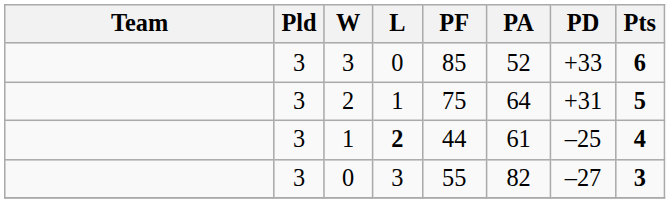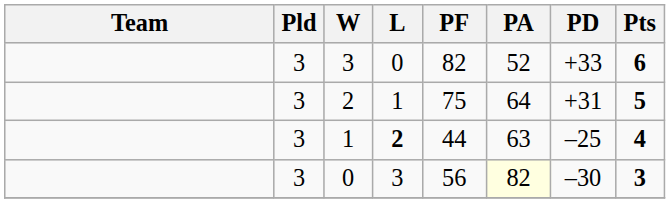row 2 | PF: 85 -> 82
row 4 | PA: 61 -> 63
row 5 | PF: 55 -> 56
row 5 | PA: no background -> lightyellow background
row 5 | PD: –27 -> –30
